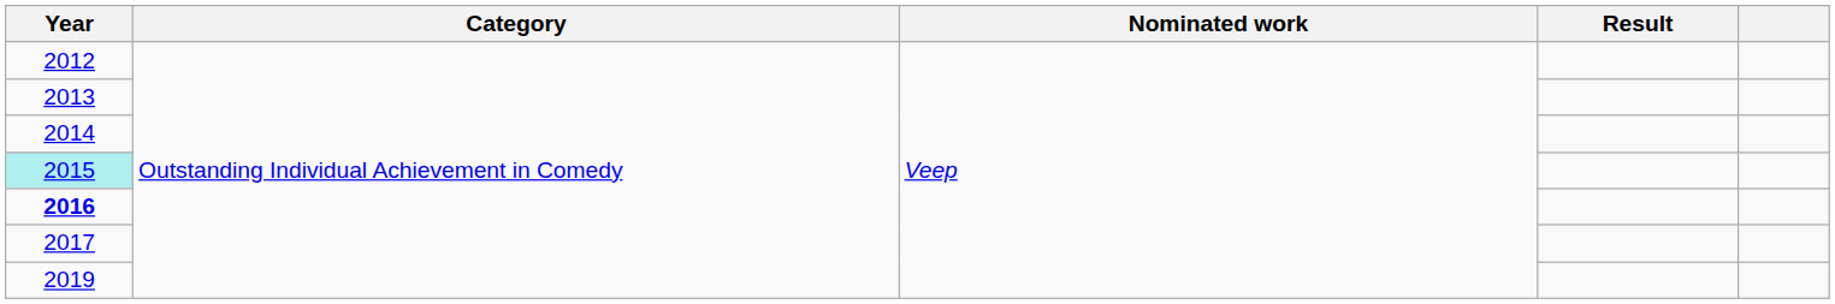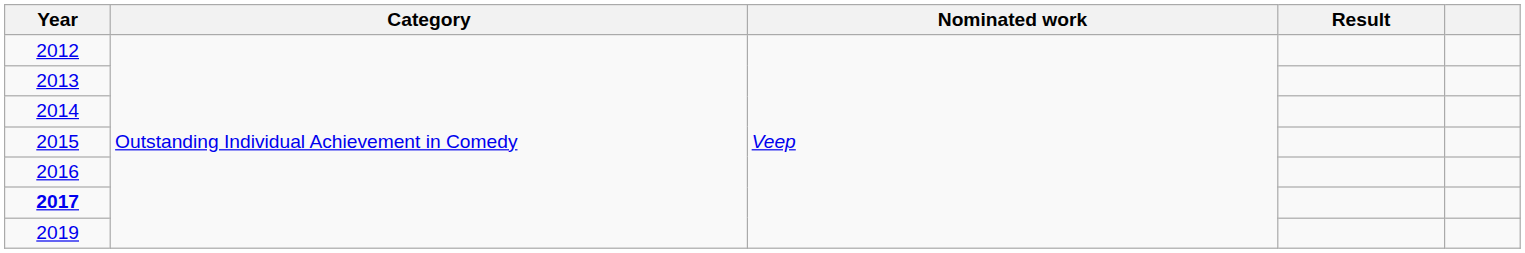2015 | Year: paleturquoise background -> no background
2016 | Year: bold -> normal
2017 | Year: normal -> bold
